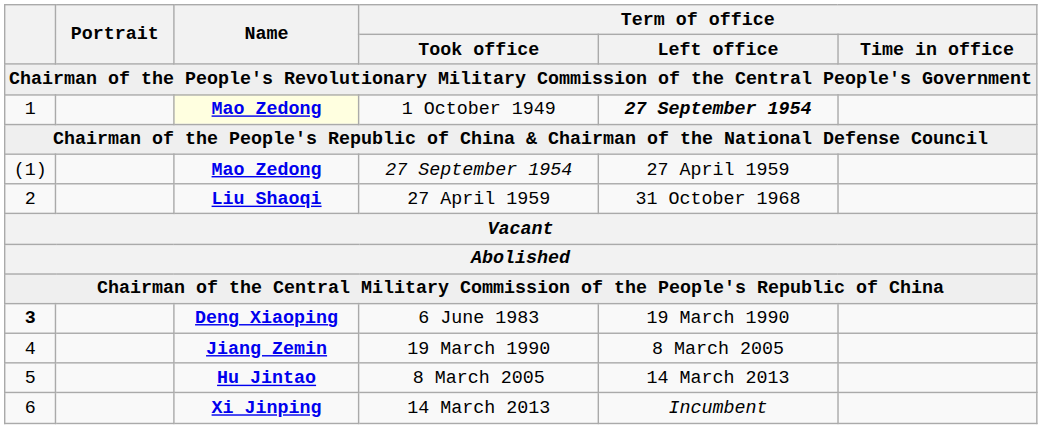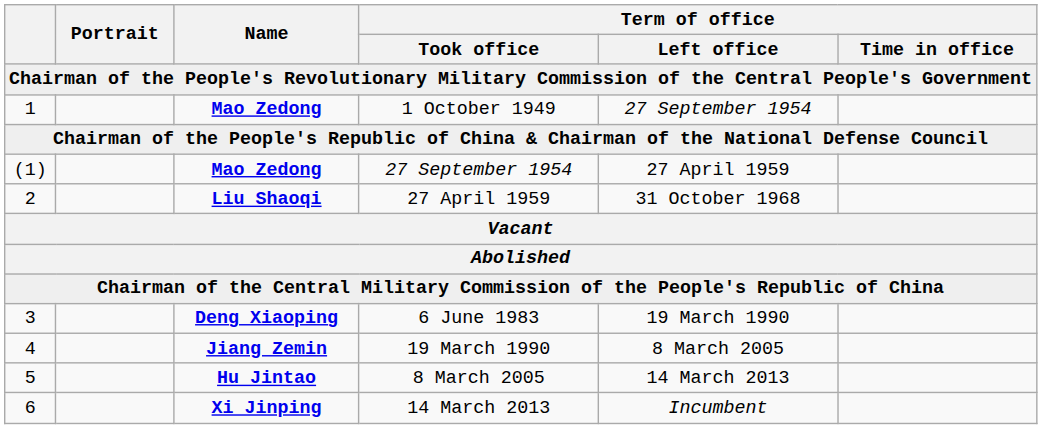1 October 1949 | Name: lightyellow background -> no background
1 October 1949 | Term of office / Left office: bold -> normal
6 June 1983 | column 1: bold -> normal
